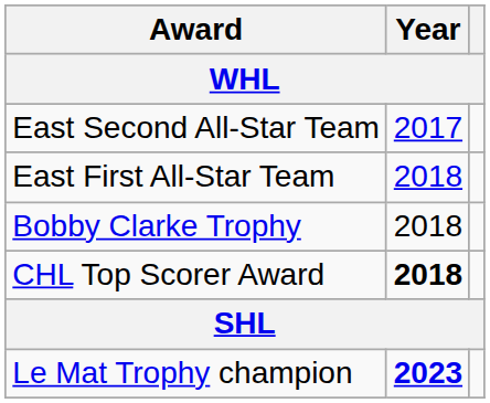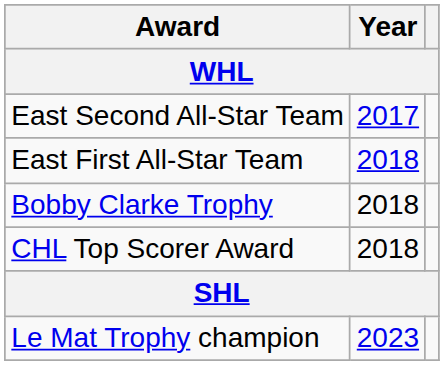CHL Top Scorer Award | Year: bold -> normal
Le Mat Trophy champion | Year: bold -> normal
